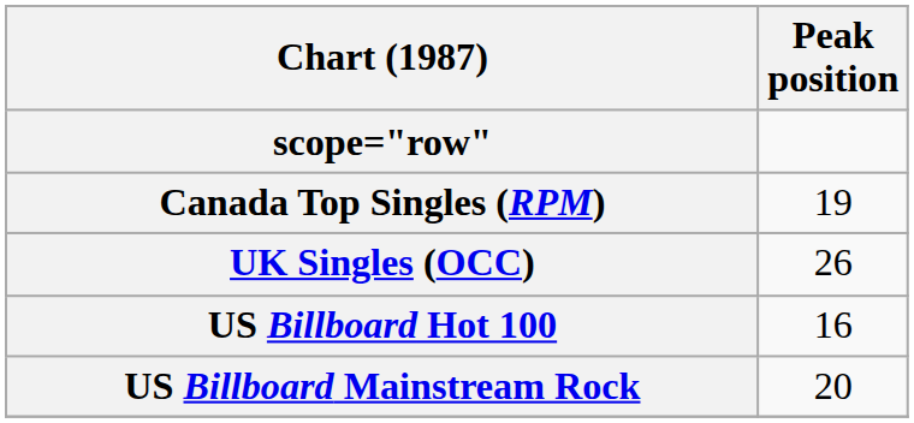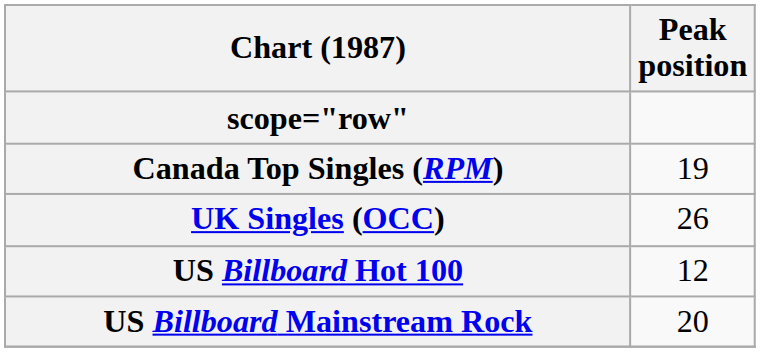US Billboard Hot 100 | Peak position: 16 -> 12
